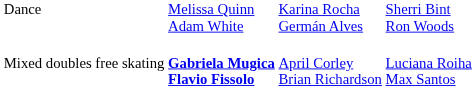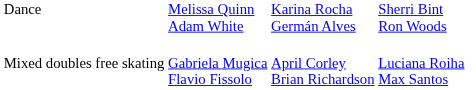Mixed doubles free skating | column 2: bold -> normal
